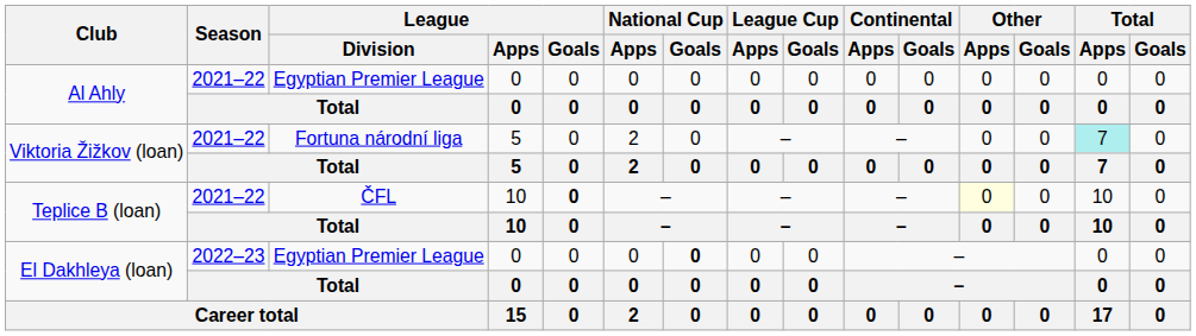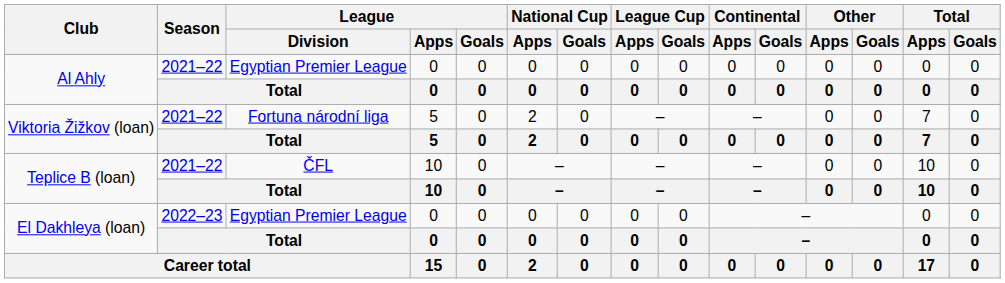Viktoria Žižkov (loan) / Fortuna národní liga | Total / Apps: paleturquoise background -> no background
Teplice B (loan) / ČFL | League / Goals: bold -> normal
Teplice B (loan) / ČFL | Other / Apps: lightyellow background -> no background
El Dakhleya (loan) / Egyptian Premier League | National Cup / Goals: bold -> normal
